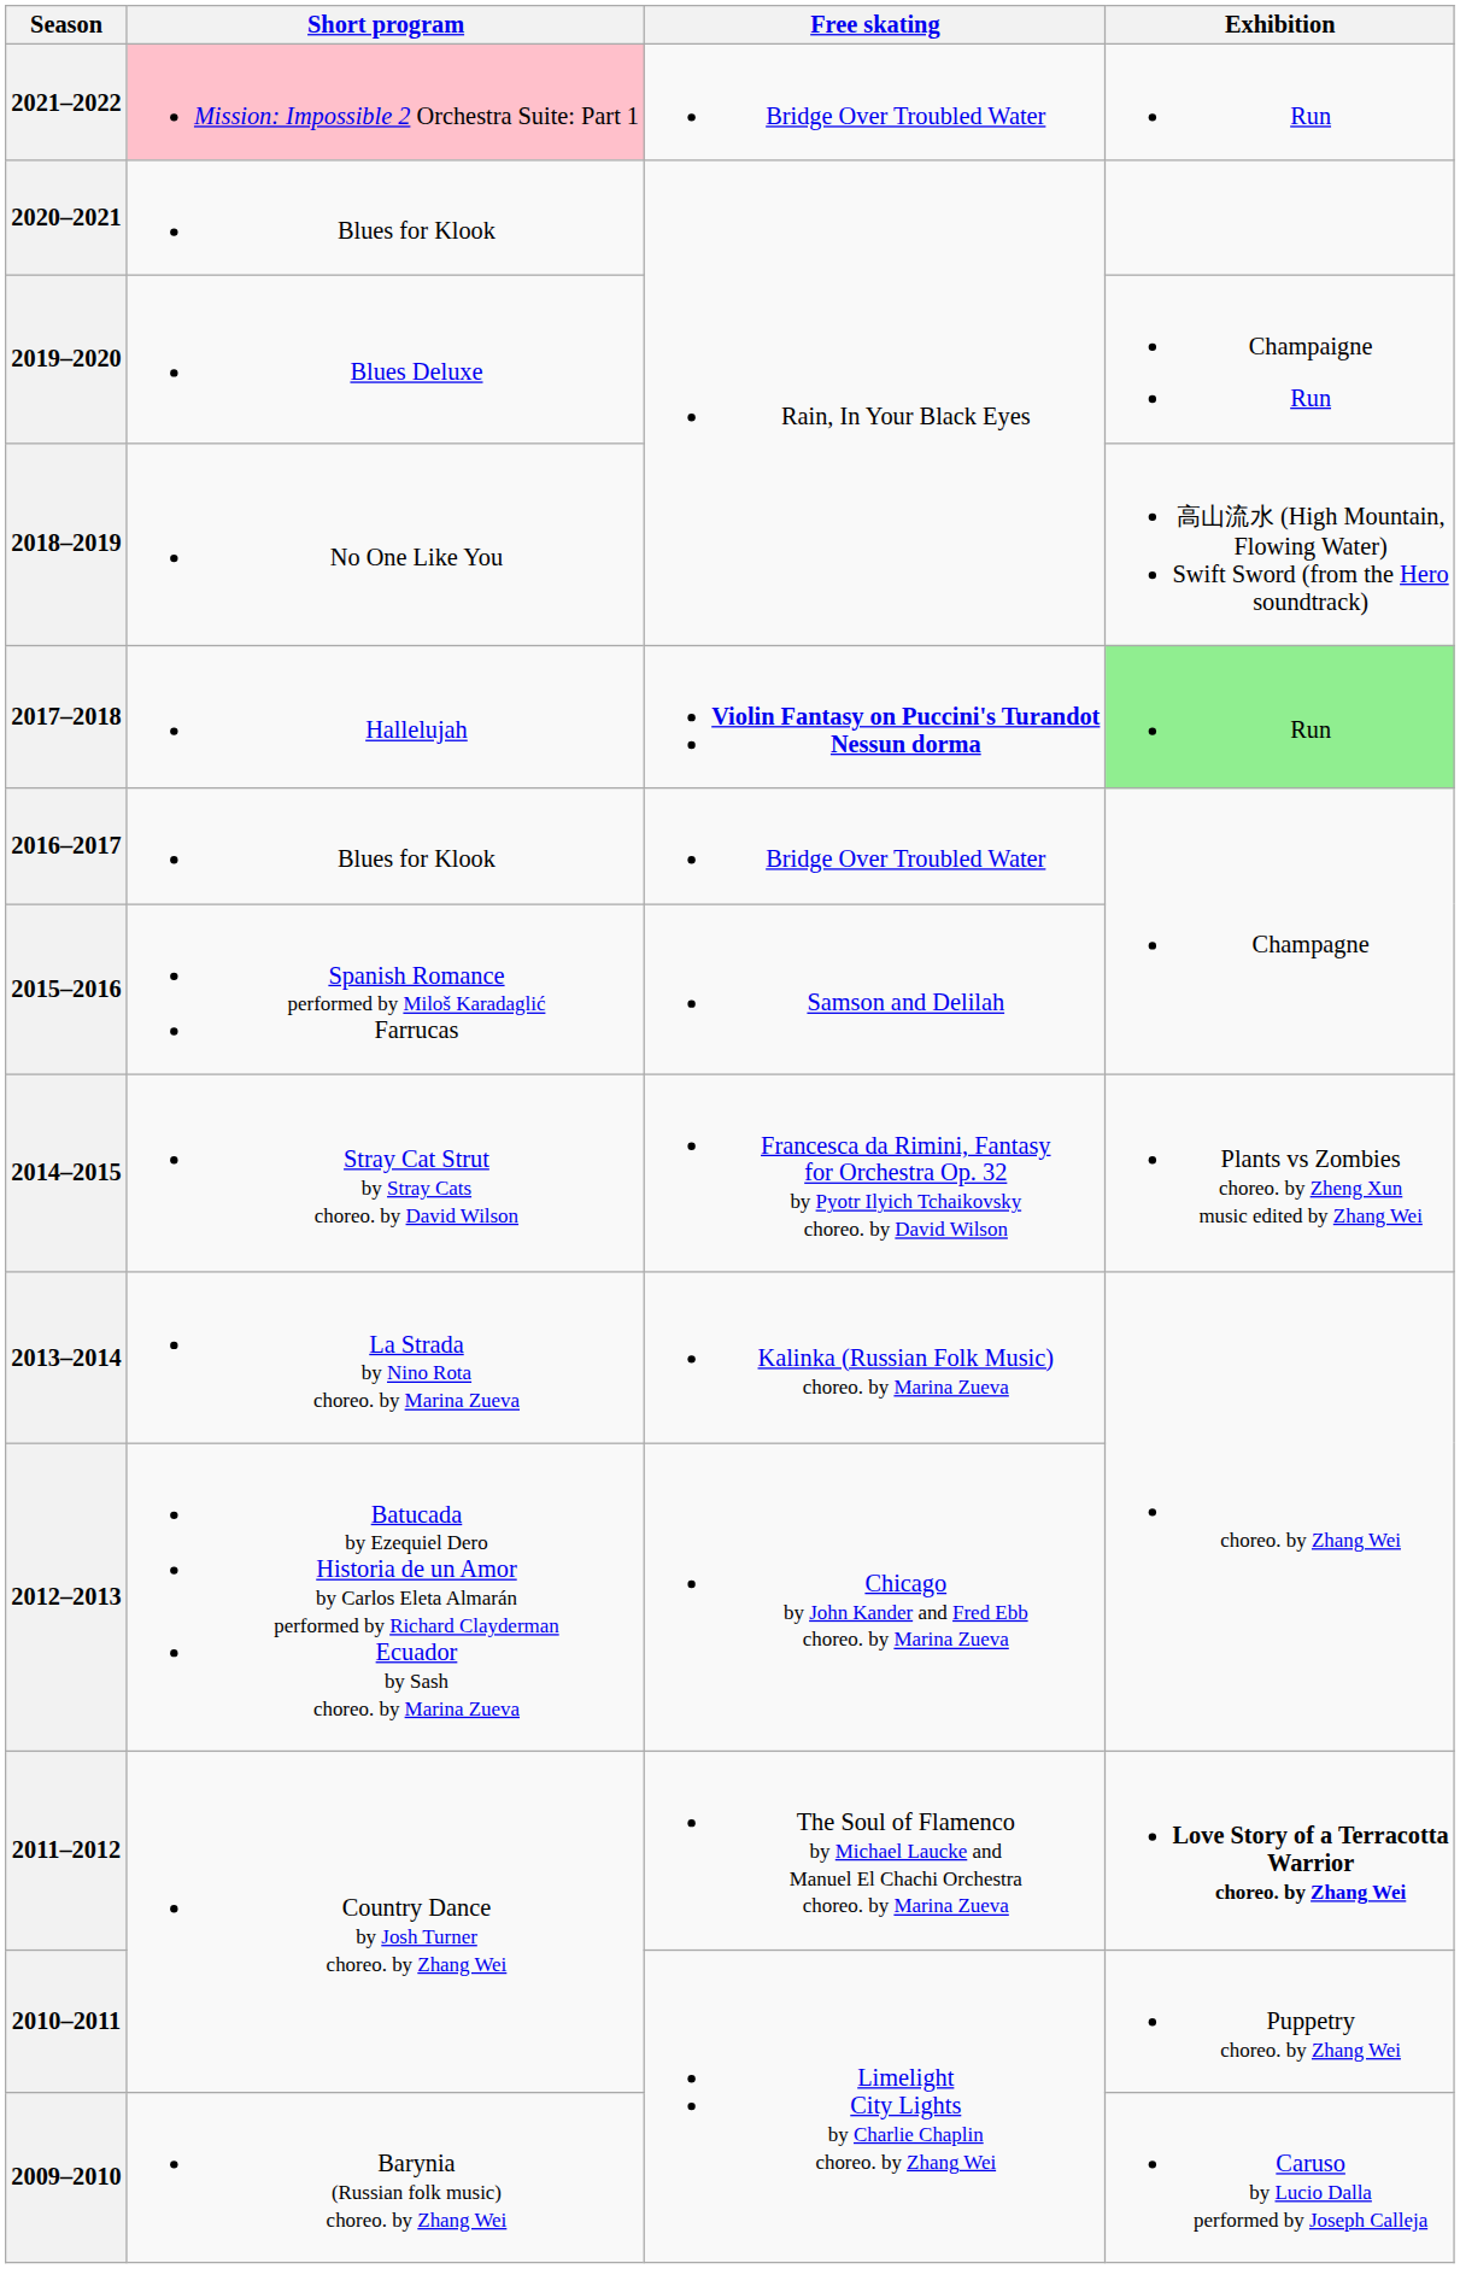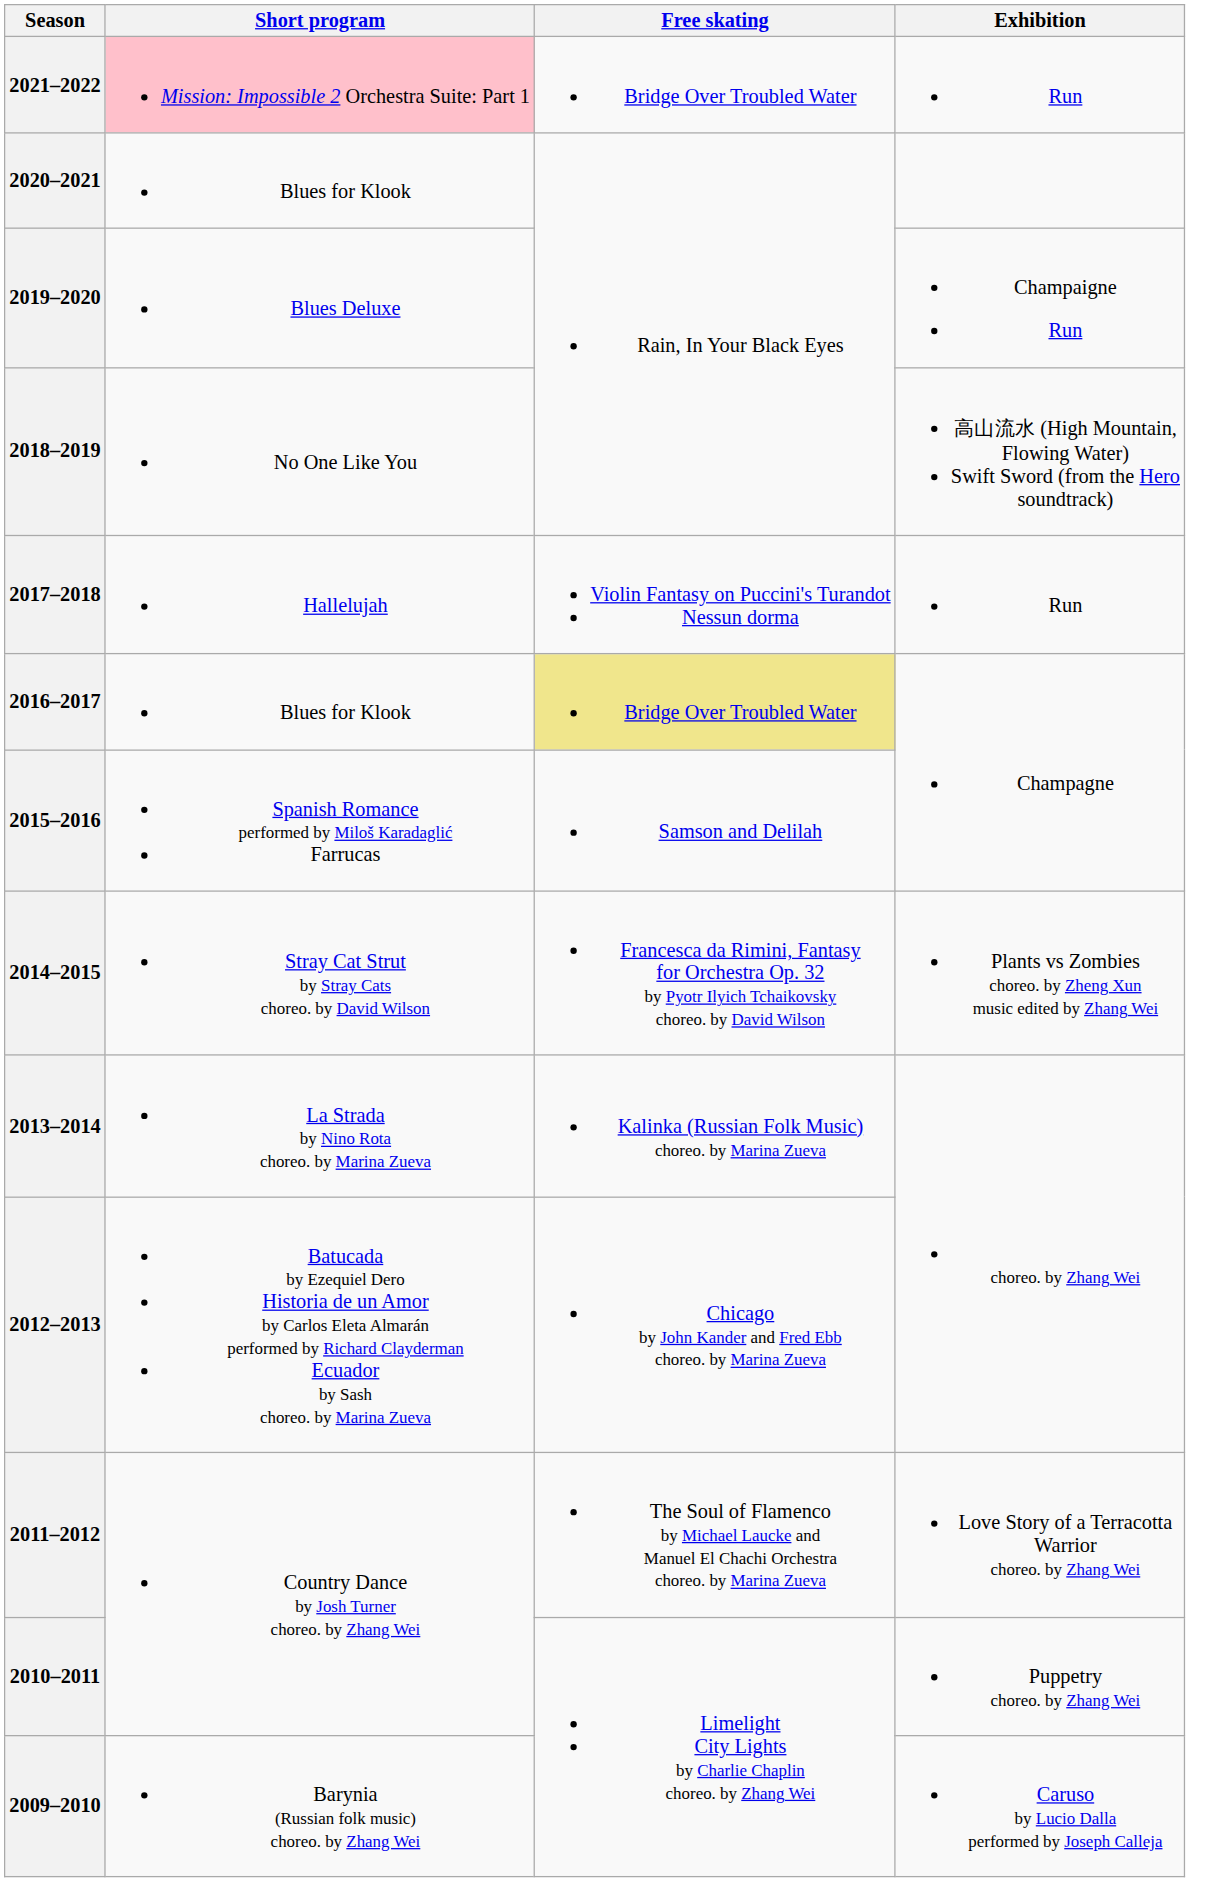2017–2018 | Free skating: bold -> normal
2017–2018 | Exhibition: lightgreen background -> no background
2016–2017 | Free skating: no background -> khaki background
2011–2012 | Exhibition: bold -> normal
